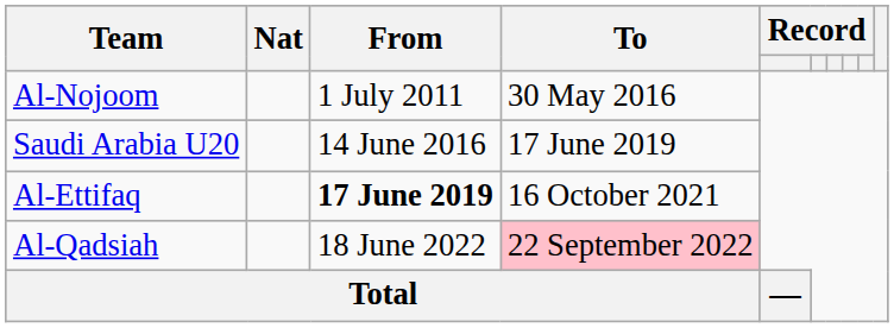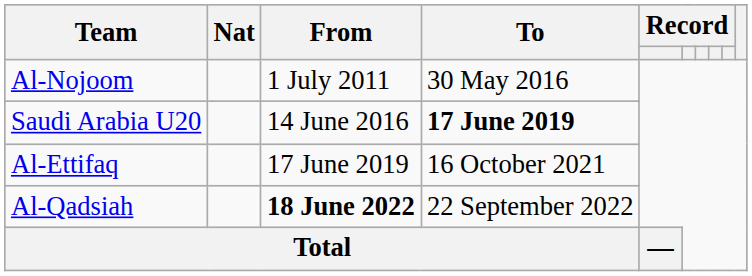Saudi Arabia U20 | To: normal -> bold
Al-Ettifaq | From: bold -> normal
Al-Qadsiah | From: normal -> bold
Al-Qadsiah | To: pink background -> no background
